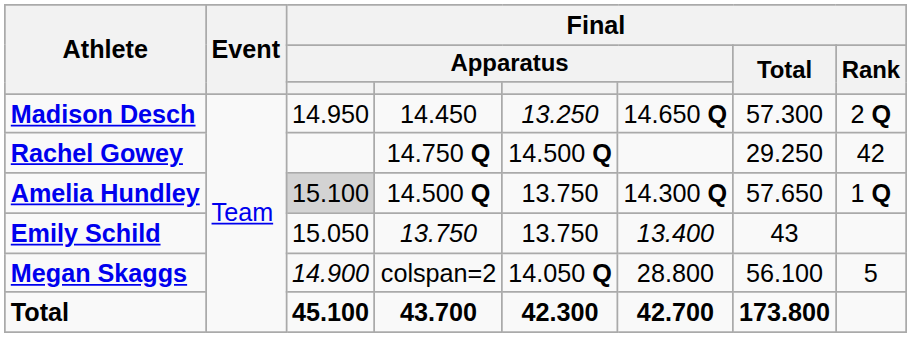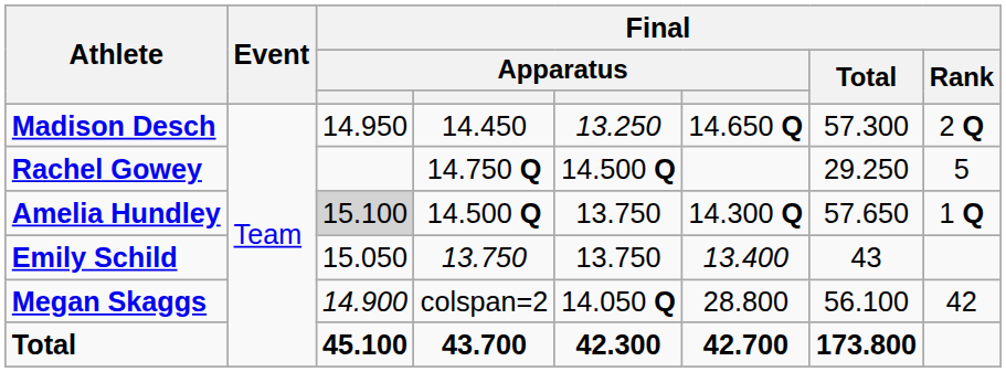Rachel Gowey | Final / Rank: 42 -> 5
Megan Skaggs | Final / Rank: 5 -> 42
